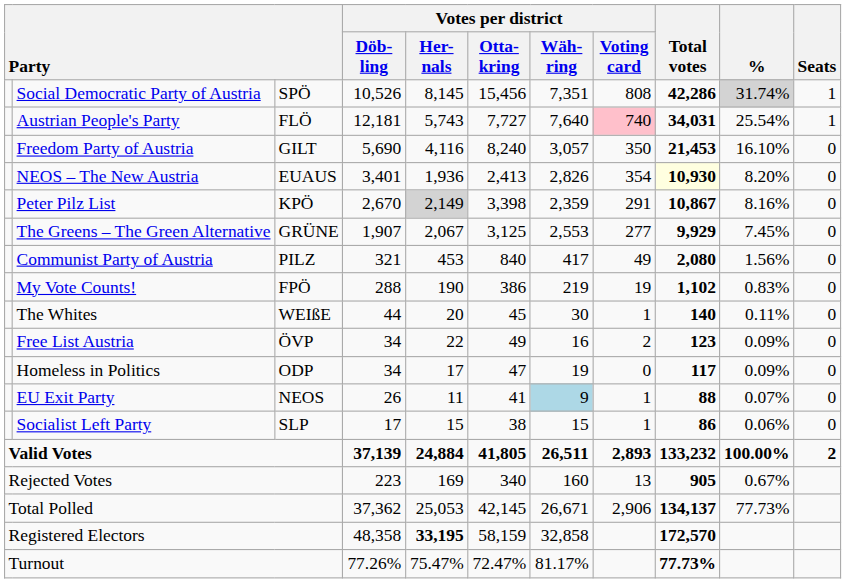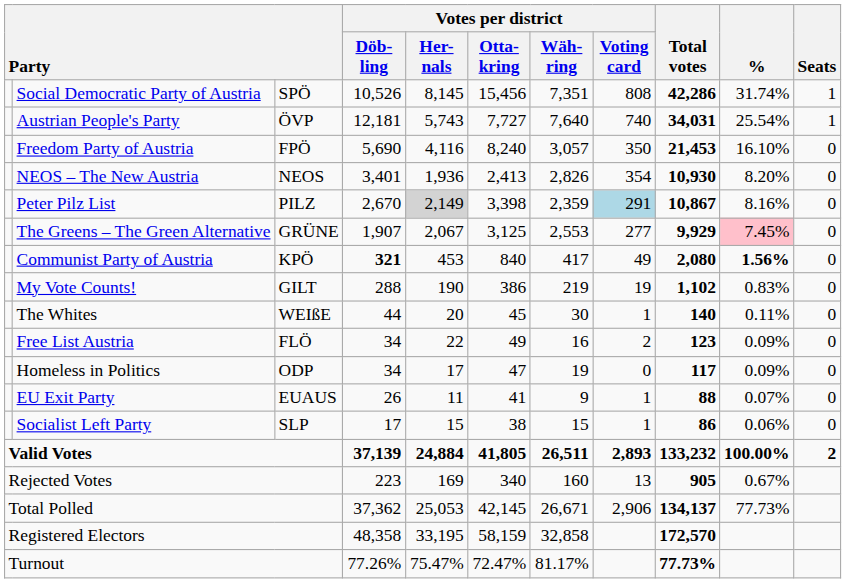Social Democratic Party of Austria | %: lightgrey background -> no background
Austrian People's Party | column 3: FLÖ -> ÖVP
Austrian People's Party | Votes per district / Voting card: pink background -> no background
Freedom Party of Austria | column 3: GILT -> FPÖ
NEOS – The New Austria | column 3: EUAUS -> NEOS
NEOS – The New Austria | Total votes: lightyellow background -> no background
Peter Pilz List | column 3: KPÖ -> PILZ
Peter Pilz List | Votes per district / Voting card: no background -> lightblue background
The Greens – The Green Alternative | %: no background -> pink background
Communist Party of Austria | column 3: PILZ -> KPÖ
Communist Party of Austria | Votes per district / Döb- ling: normal -> bold
Communist Party of Austria | %: normal -> bold
My Vote Counts! | column 3: FPÖ -> GILT
Free List Austria | column 3: ÖVP -> FLÖ
EU Exit Party | column 3: NEOS -> EUAUS
EU Exit Party | Votes per district / Wäh- ring: lightblue background -> no background
Registered Electors | Votes per district / Her- nals: bold -> normal
